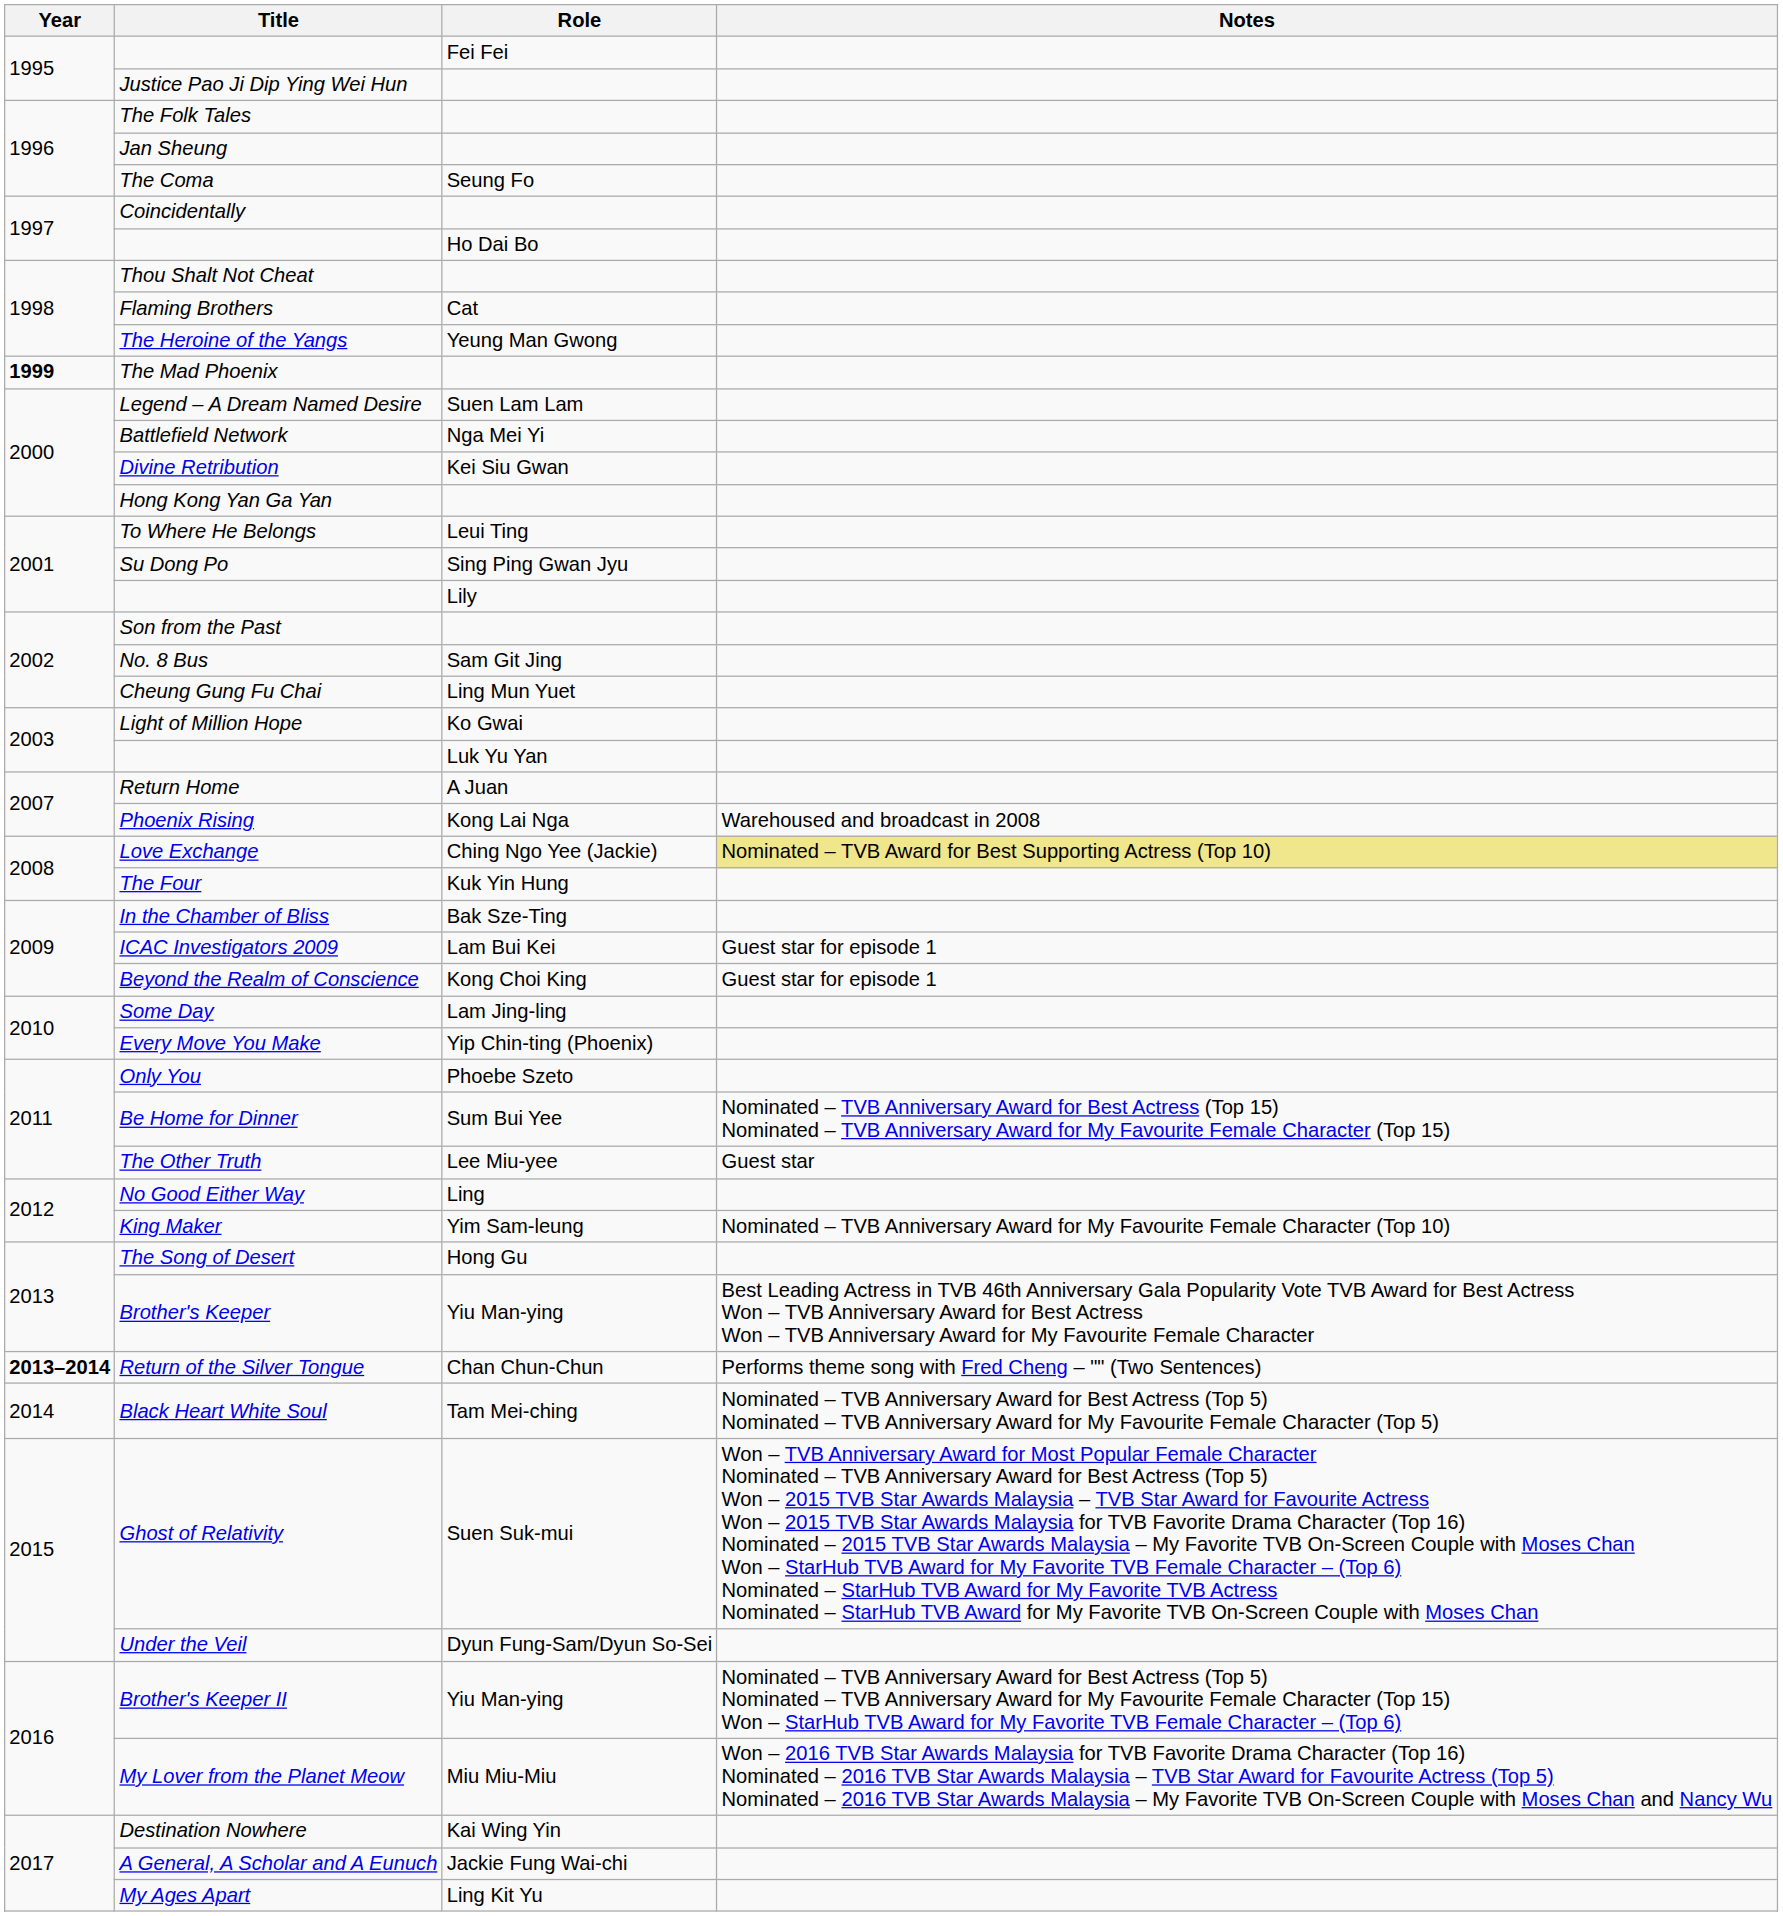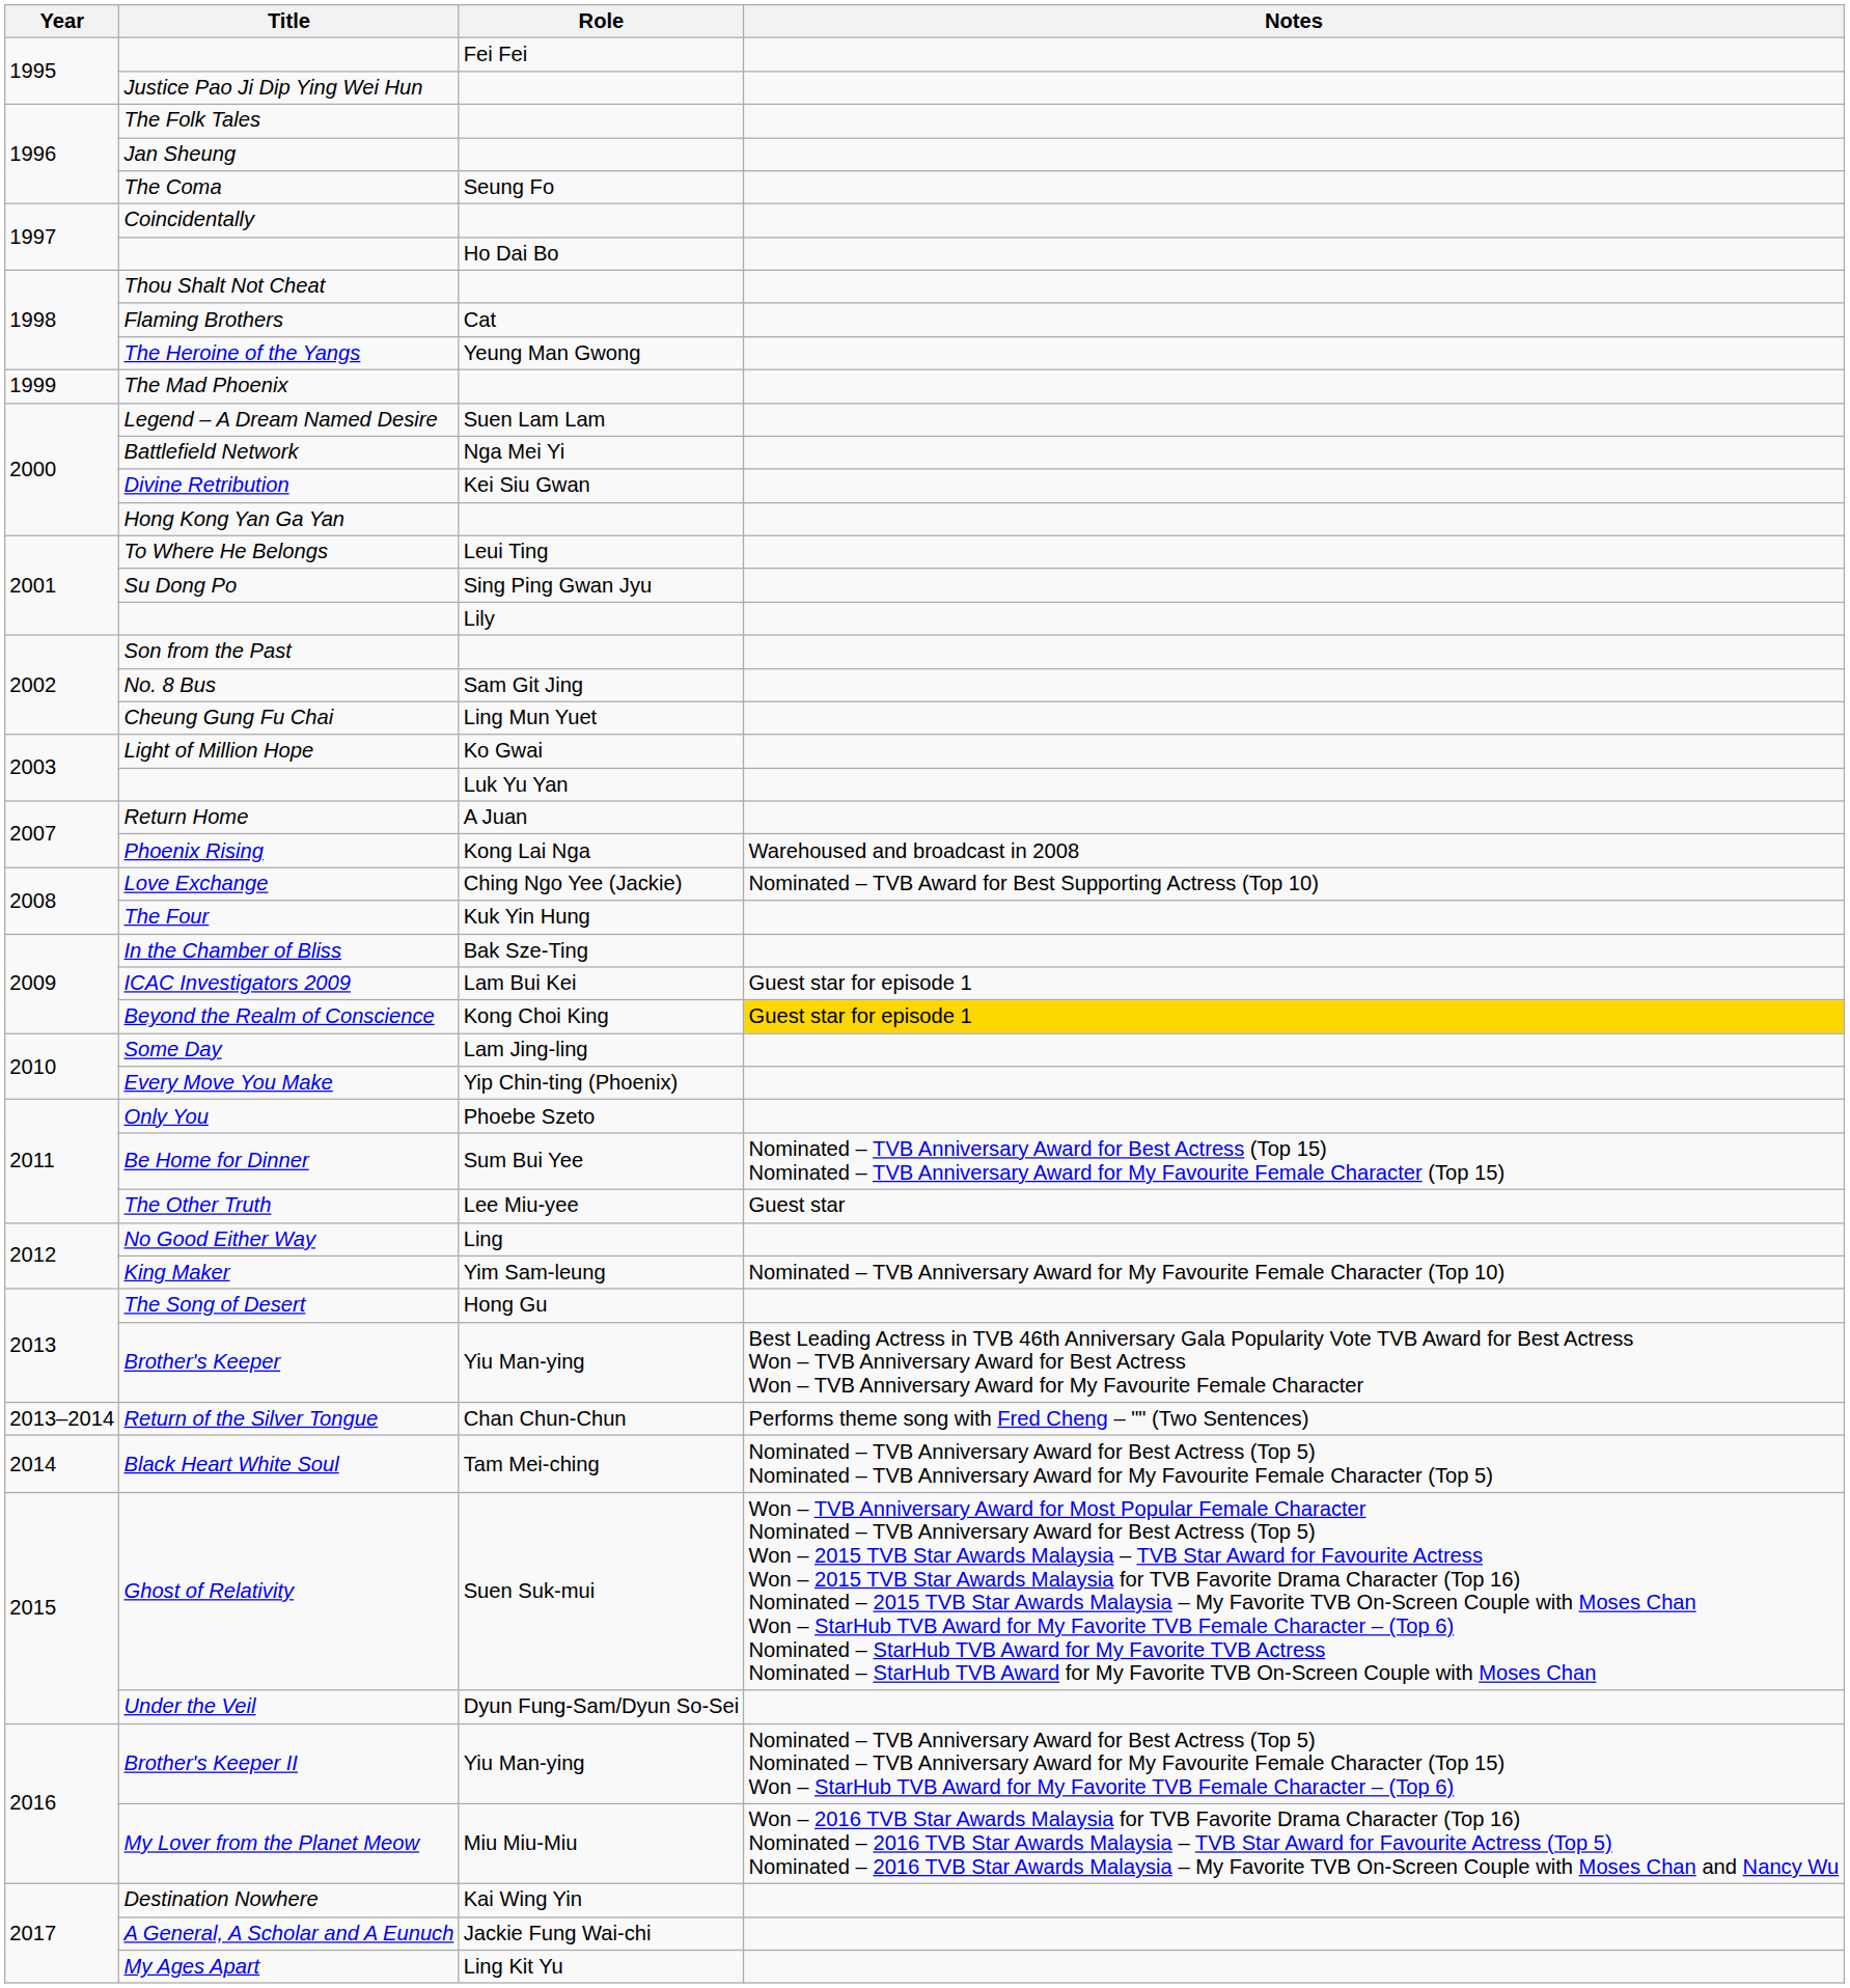The Mad Phoenix | Year: bold -> normal
Love Exchange | Notes: khaki background -> no background
Beyond the Realm of Conscience | Notes: no background -> gold background
Return of the Silver Tongue | Year: bold -> normal
